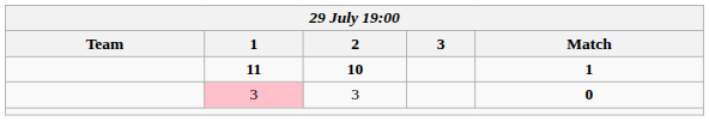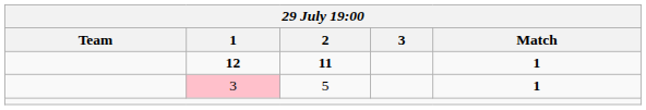row 3 | 1: 11 -> 12
row 3 | 2: 10 -> 11
row 4 | 2: 3 -> 5
row 4 | Match: 0 -> 1
